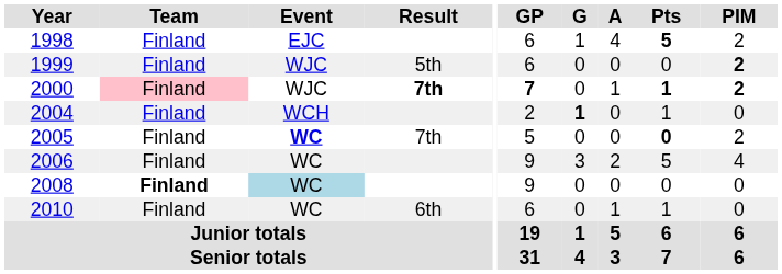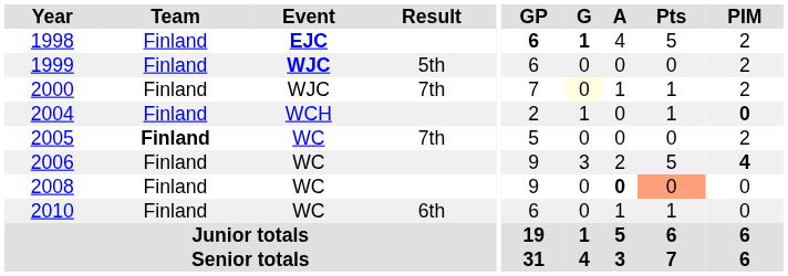1998 | Event: normal -> bold
1998 | GP: normal -> bold
1998 | G: normal -> bold
1998 | Pts: bold -> normal
1999 | Event: normal -> bold
1999 | PIM: bold -> normal
2000 | Team: pink background -> no background
2000 | Result: bold -> normal
2000 | GP: bold -> normal
2000 | G: no background -> lightyellow background
2000 | Pts: bold -> normal
2000 | PIM: bold -> normal
2004 | G: bold -> normal
2004 | PIM: normal -> bold
2005 | Team: normal -> bold
2005 | Event: bold -> normal
2005 | Pts: bold -> normal
2006 | PIM: normal -> bold
2008 | Team: bold -> normal
2008 | Event: lightblue background -> no background
2008 | A: normal -> bold
2008 | Pts: no background -> lightsalmon background
